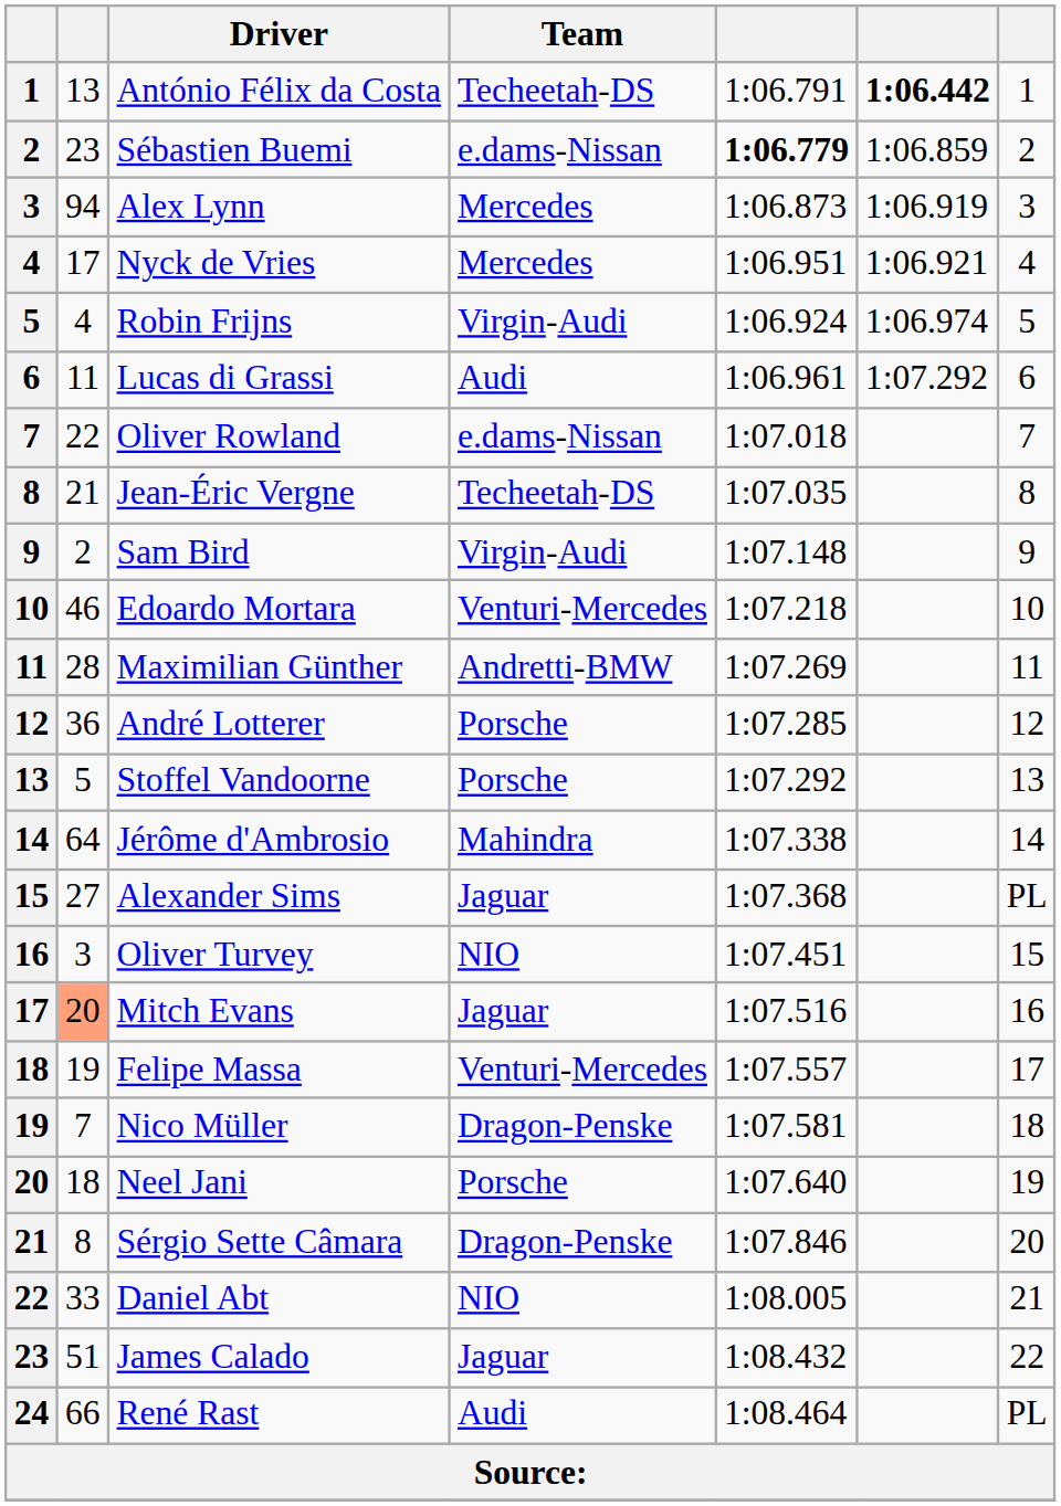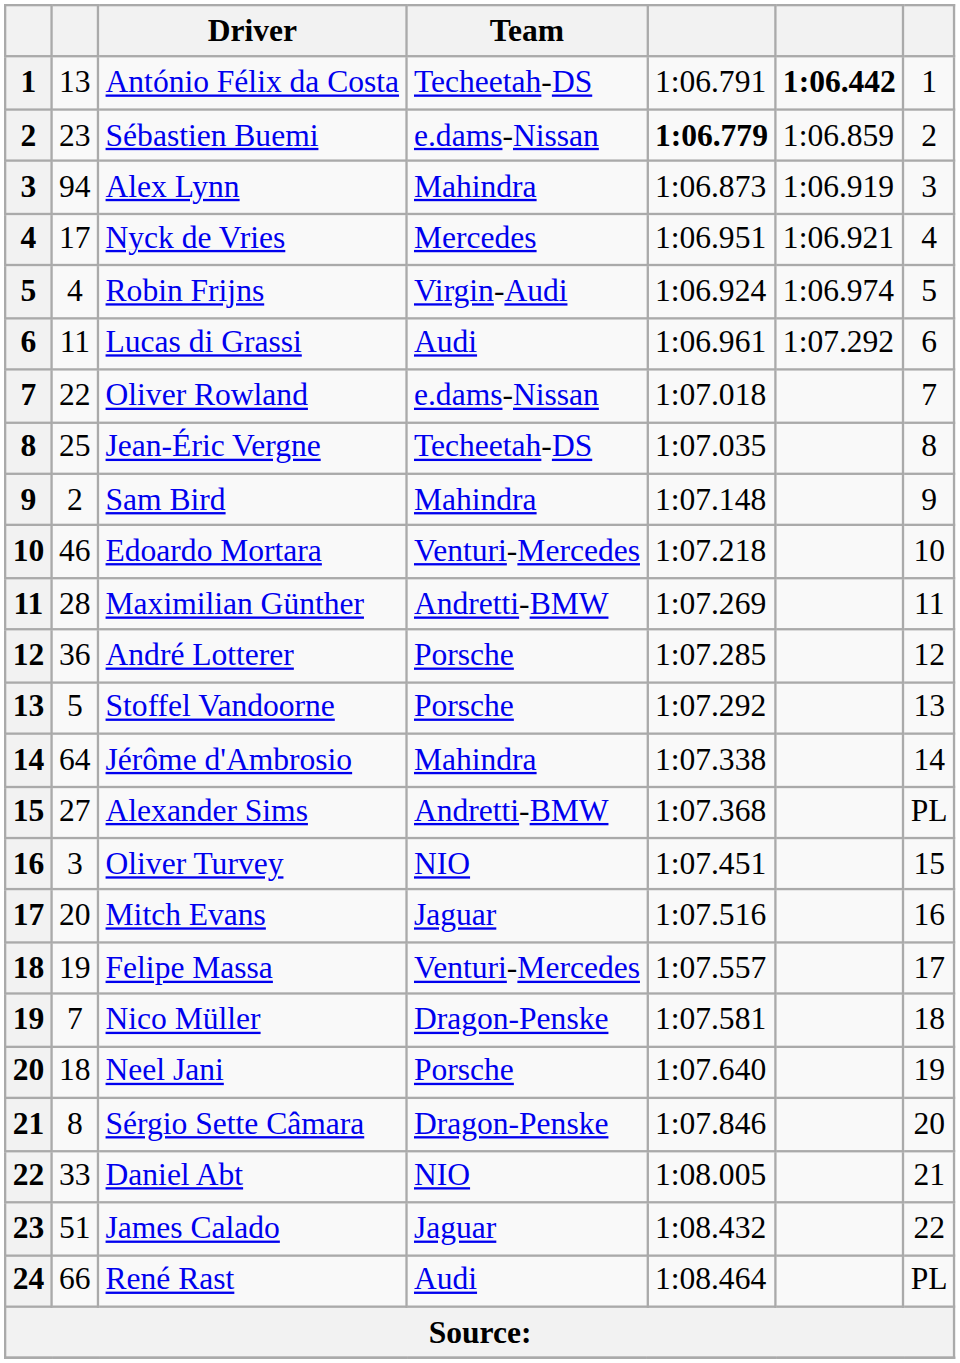Alex Lynn | Team: Mercedes -> Mahindra
Jean-Éric Vergne | column 2: 21 -> 25
Sam Bird | Team: Virgin-Audi -> Mahindra
Alexander Sims | Team: Jaguar -> Andretti-BMW
Mitch Evans | column 2: lightsalmon background -> no background
